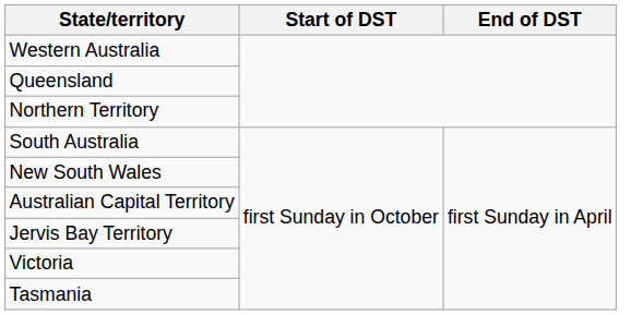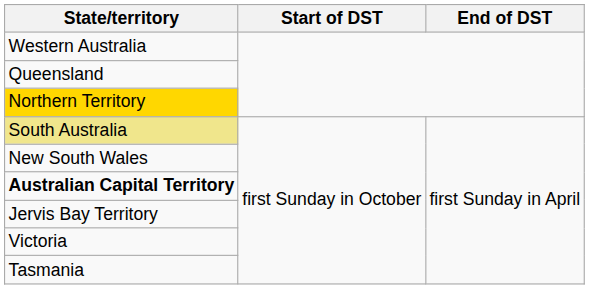Northern Territory | State/territory: no background -> gold background
South Australia | State/territory: no background -> khaki background
Australian Capital Territory | State/territory: normal -> bold
